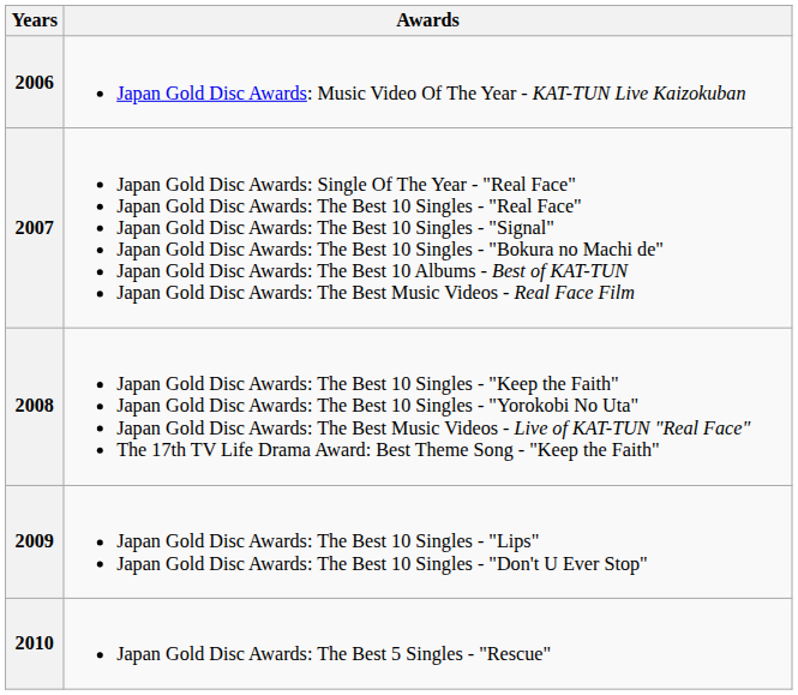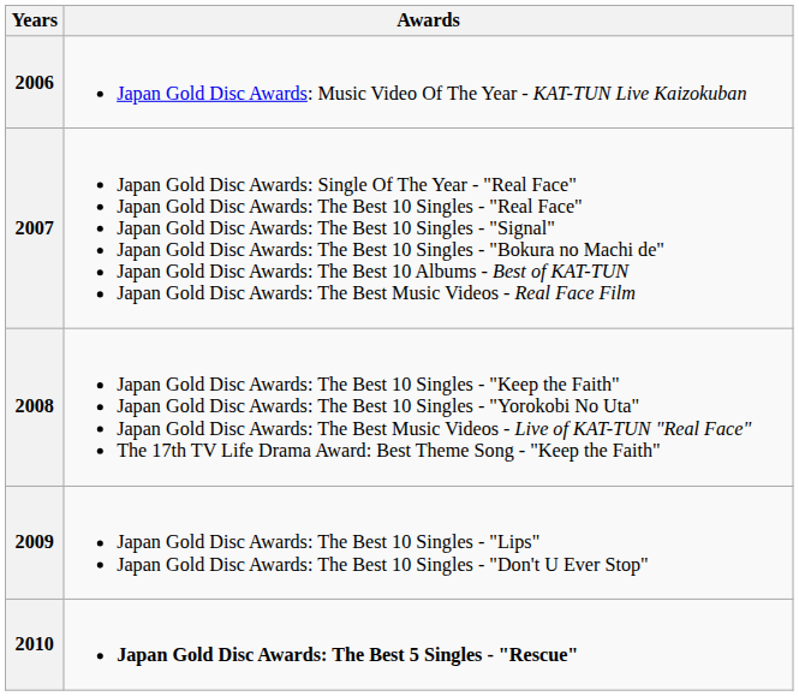2010 | Awards: normal -> bold
